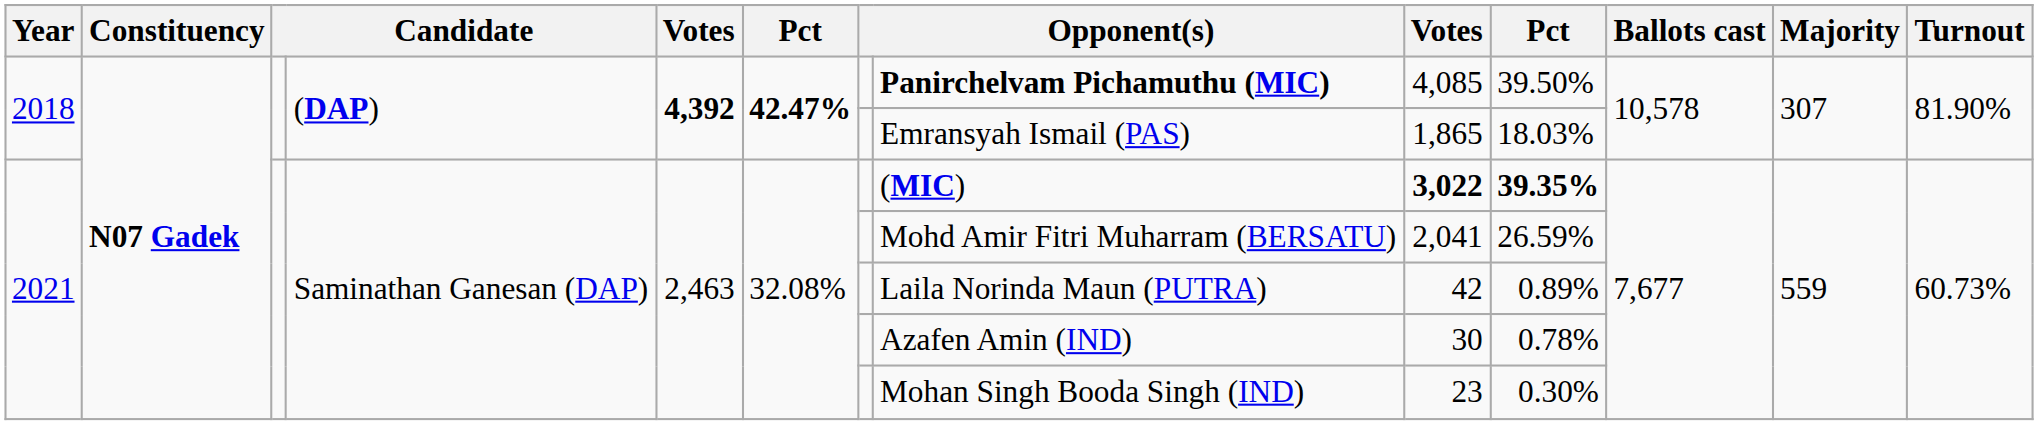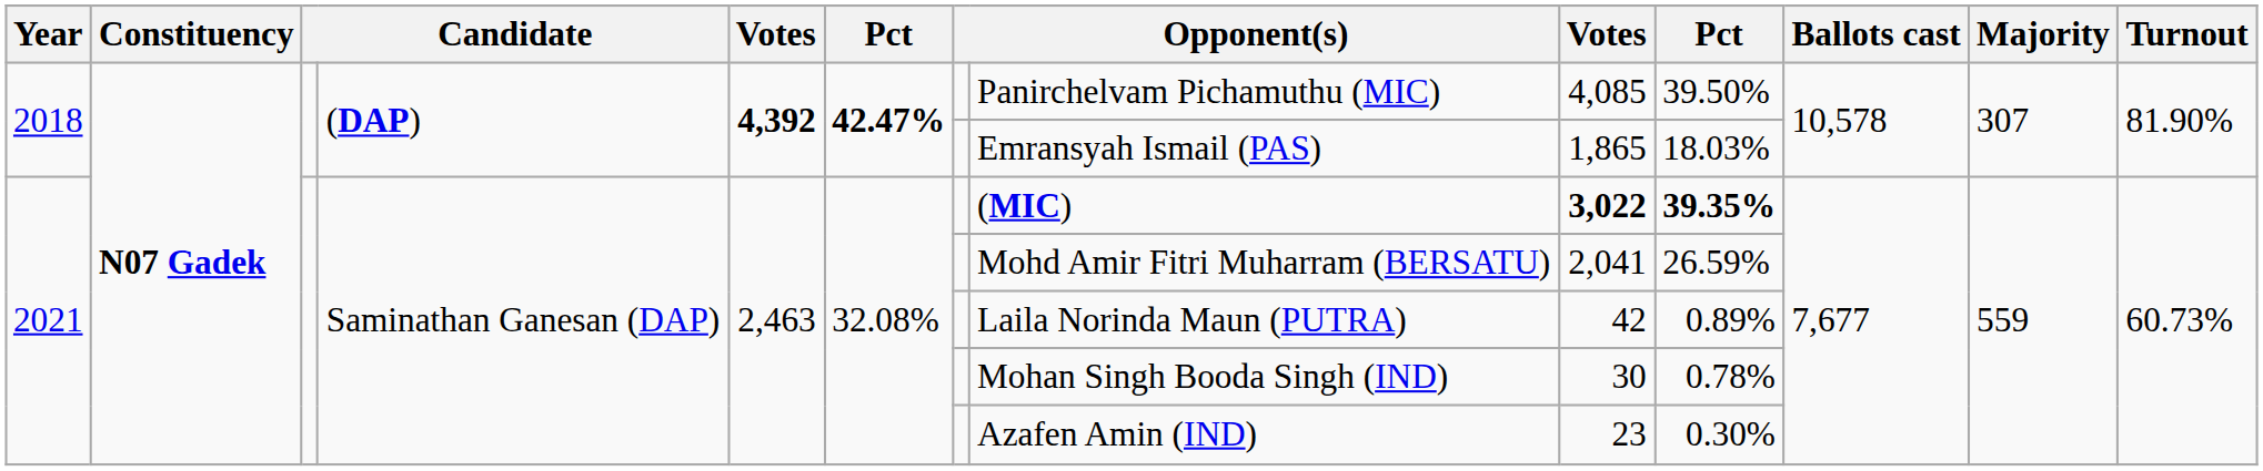row 2 | column 8: bold -> normal
row 7 | column 8: Azafen Amin (IND) -> Mohan Singh Booda Singh (IND)
row 8 | column 8: Mohan Singh Booda Singh (IND) -> Azafen Amin (IND)
